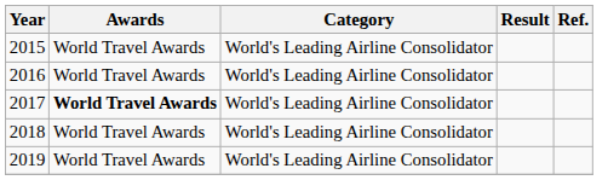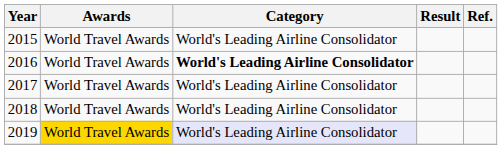2016 | Category: normal -> bold
2017 | Awards: bold -> normal
2019 | Awards: no background -> gold background
2019 | Category: no background -> lavender background
